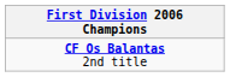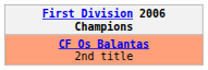row 2 | column 1: no background -> lightsalmon background
